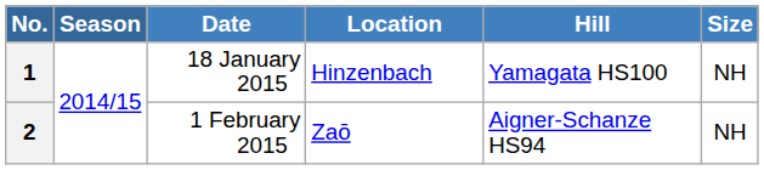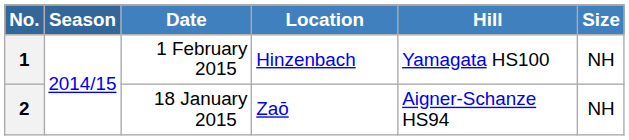1 | Date: 18 January 2015 -> 1 February 2015
2 | Date: 1 February 2015 -> 18 January 2015
